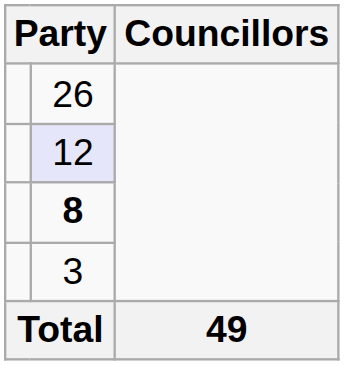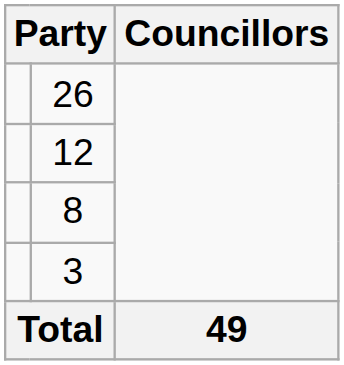12 | column 2: lavender background -> no background
8 | column 2: bold -> normal
